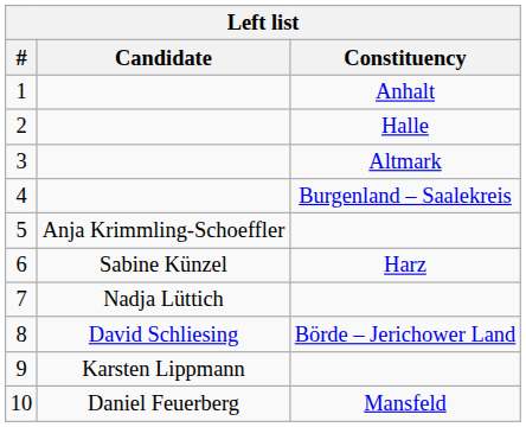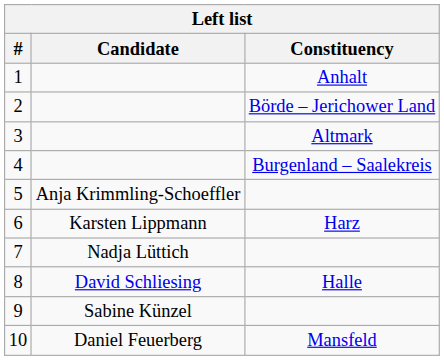2 | Constituency: Halle -> Börde – Jerichower Land
6 | Candidate: Sabine Künzel -> Karsten Lippmann
8 | Constituency: Börde – Jerichower Land -> Halle
9 | Candidate: Karsten Lippmann -> Sabine Künzel
